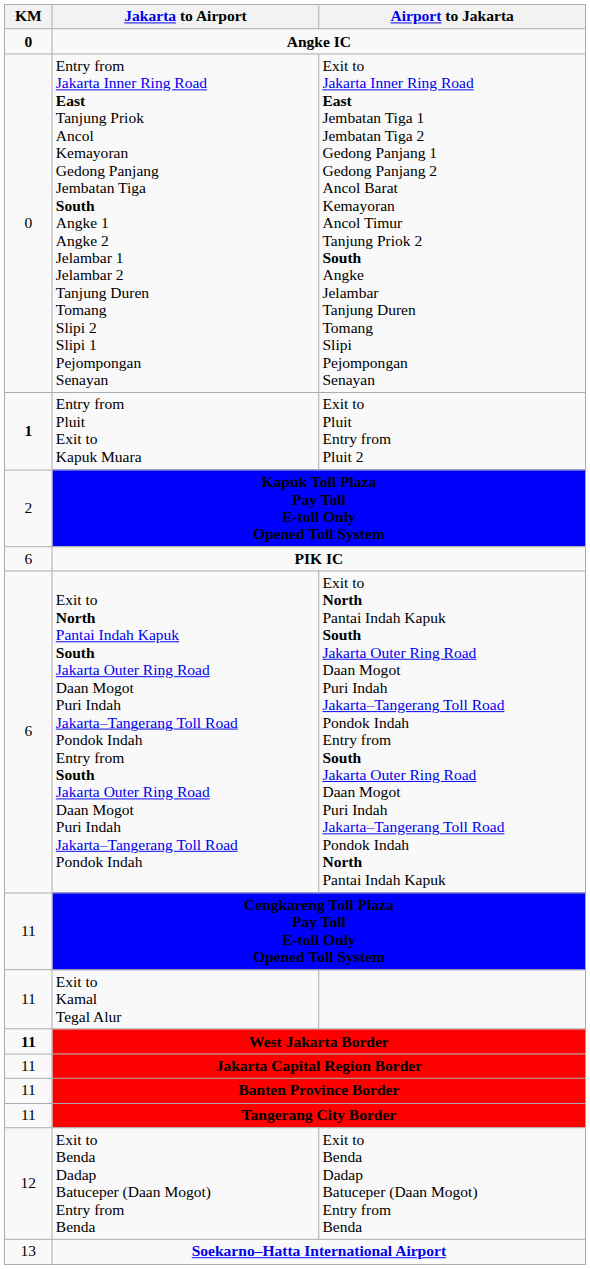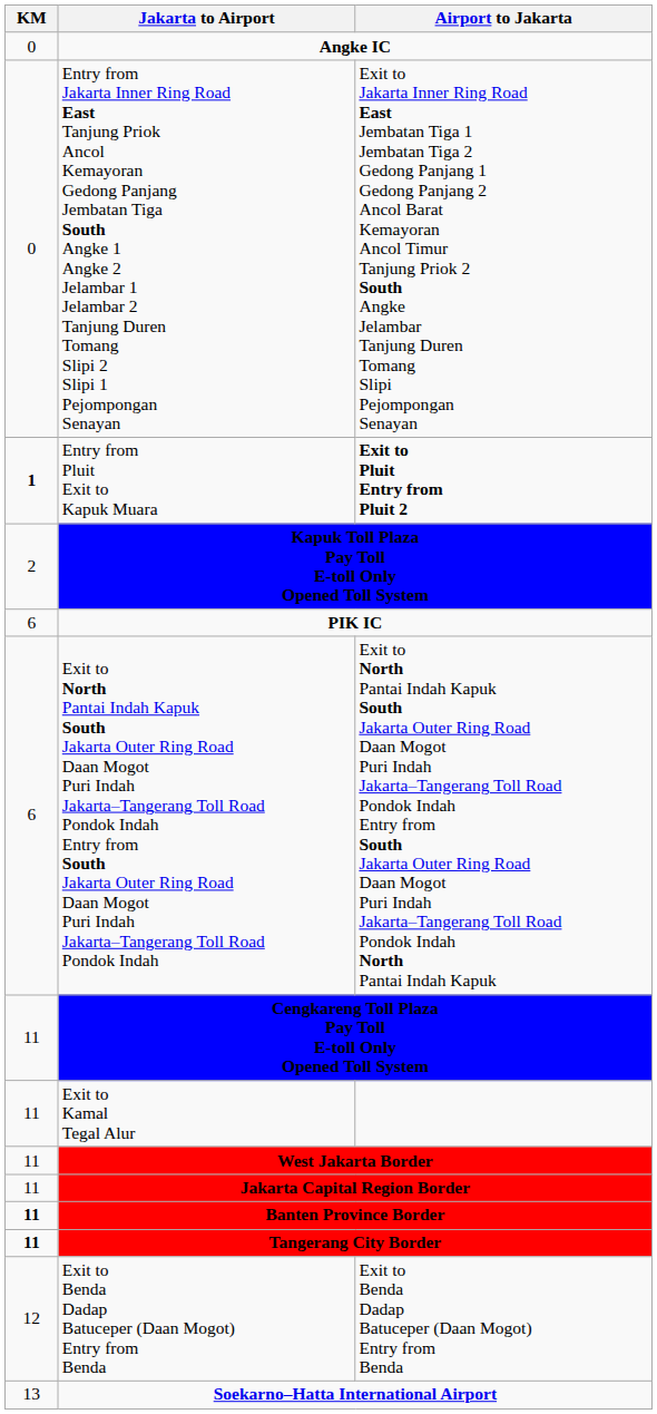Angke IC | KM: bold -> normal
Entry from Pluit Exit to Kapuk Muara | Airport to Jakarta: normal -> bold
West Jakarta Border | KM: bold -> normal
Banten Province Border | KM: normal -> bold
Tangerang City Border | KM: normal -> bold
